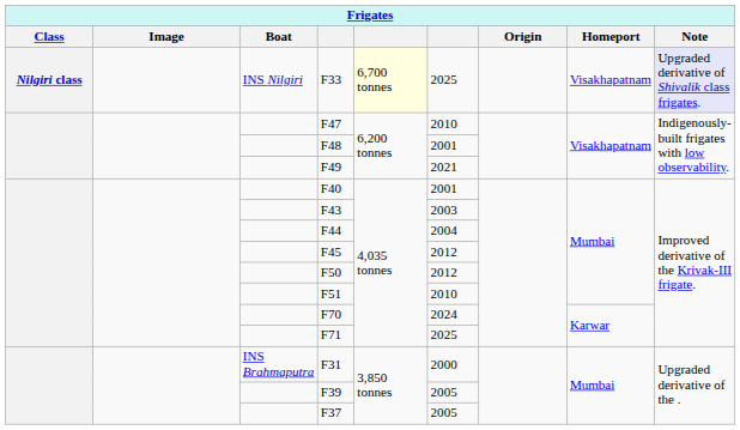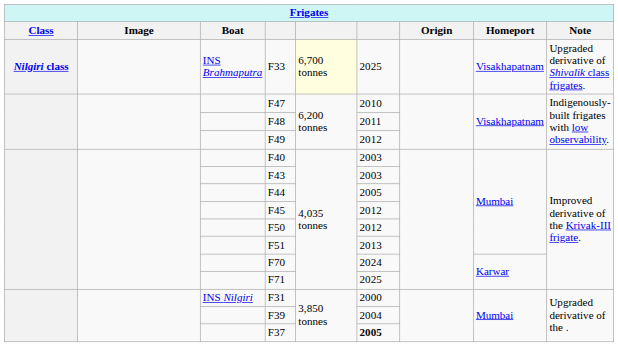F33 | Boat: INS Nilgiri -> INS Brahmaputra
F33 | Note: lavender background -> no background
F48 | column 6: 2001 -> 2011
F49 | column 6: 2021 -> 2012
F40 | column 6: 2001 -> 2003
F44 | column 6: 2004 -> 2005
F51 | column 6: 2010 -> 2013
F31 | Boat: INS Brahmaputra -> INS Nilgiri
F39 | column 6: 2005 -> 2004
F37 | column 6: normal -> bold
